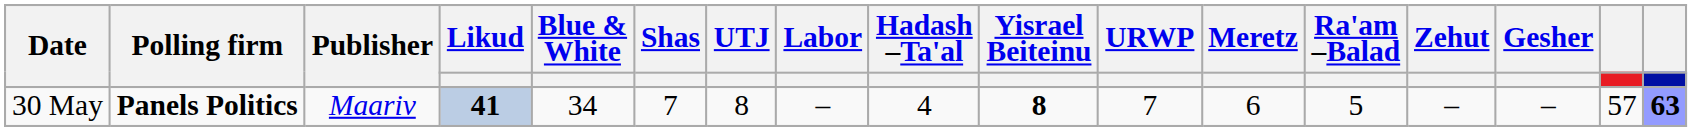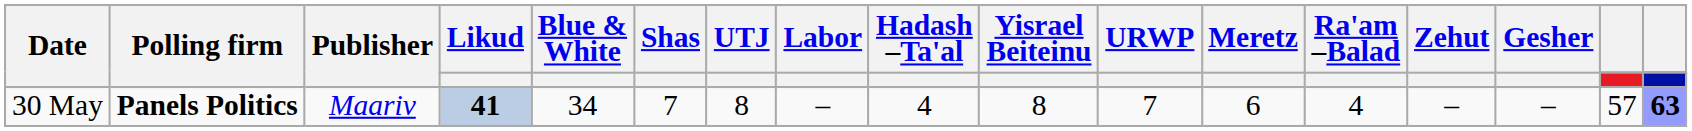30 May | Yisrael Beiteinu: bold -> normal
30 May | Ra'am –Balad: 5 -> 4
